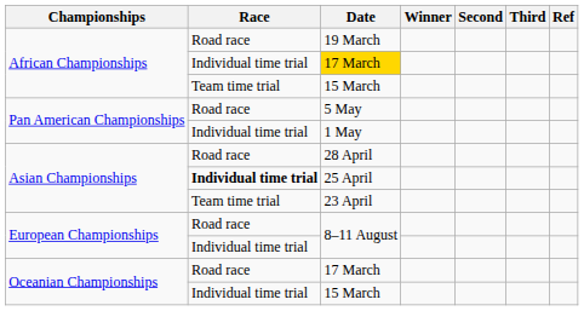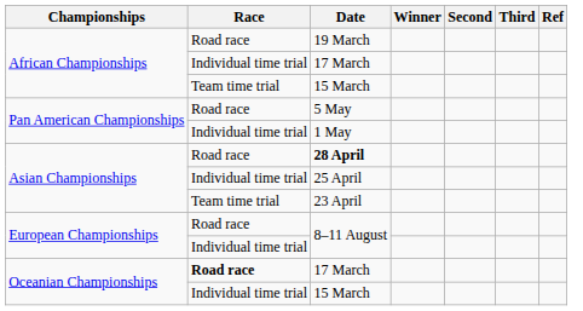Individual time trial / 17 March | Date: gold background -> no background
28 April | Date: normal -> bold
25 April | Race: bold -> normal
Road race / 17 March | Race: normal -> bold
